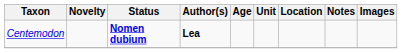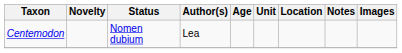Centemodon | Status: bold -> normal
Centemodon | Author(s): bold -> normal
